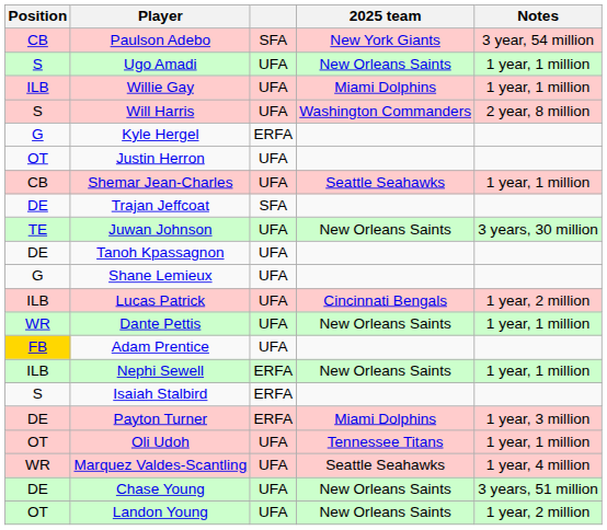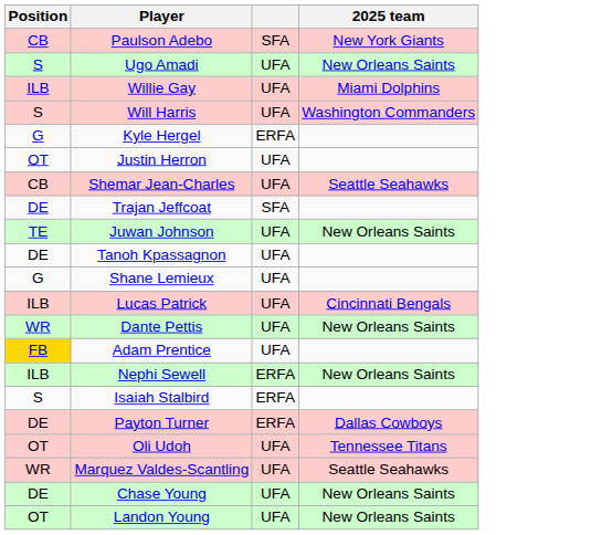- column: Notes | 3 year, 54 million | 1 year, 1 million | 1 year, 1 million | 2 year, 8 million | 1 year, 1 million | 3 years, 30 million | 1 year, 2 million | 1 year, 1 million | 1 year, 1 million | 1 year, 3 million | 1 year, 1 million | 1 year, 4 million | 3 years, 51 million | 1 year, 2 million
Payton Turner | 2025 team: Miami Dolphins -> Dallas Cowboys
